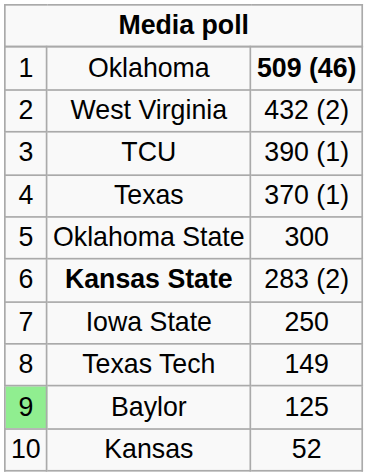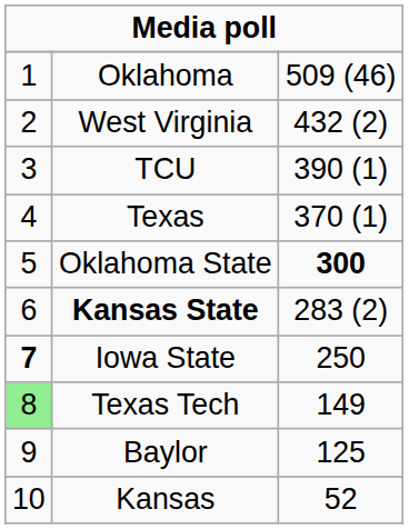Oklahoma | column 3: bold -> normal
Oklahoma State | column 3: normal -> bold
Iowa State | column 1: normal -> bold
Texas Tech | column 1: no background -> lightgreen background
Baylor | column 1: lightgreen background -> no background
